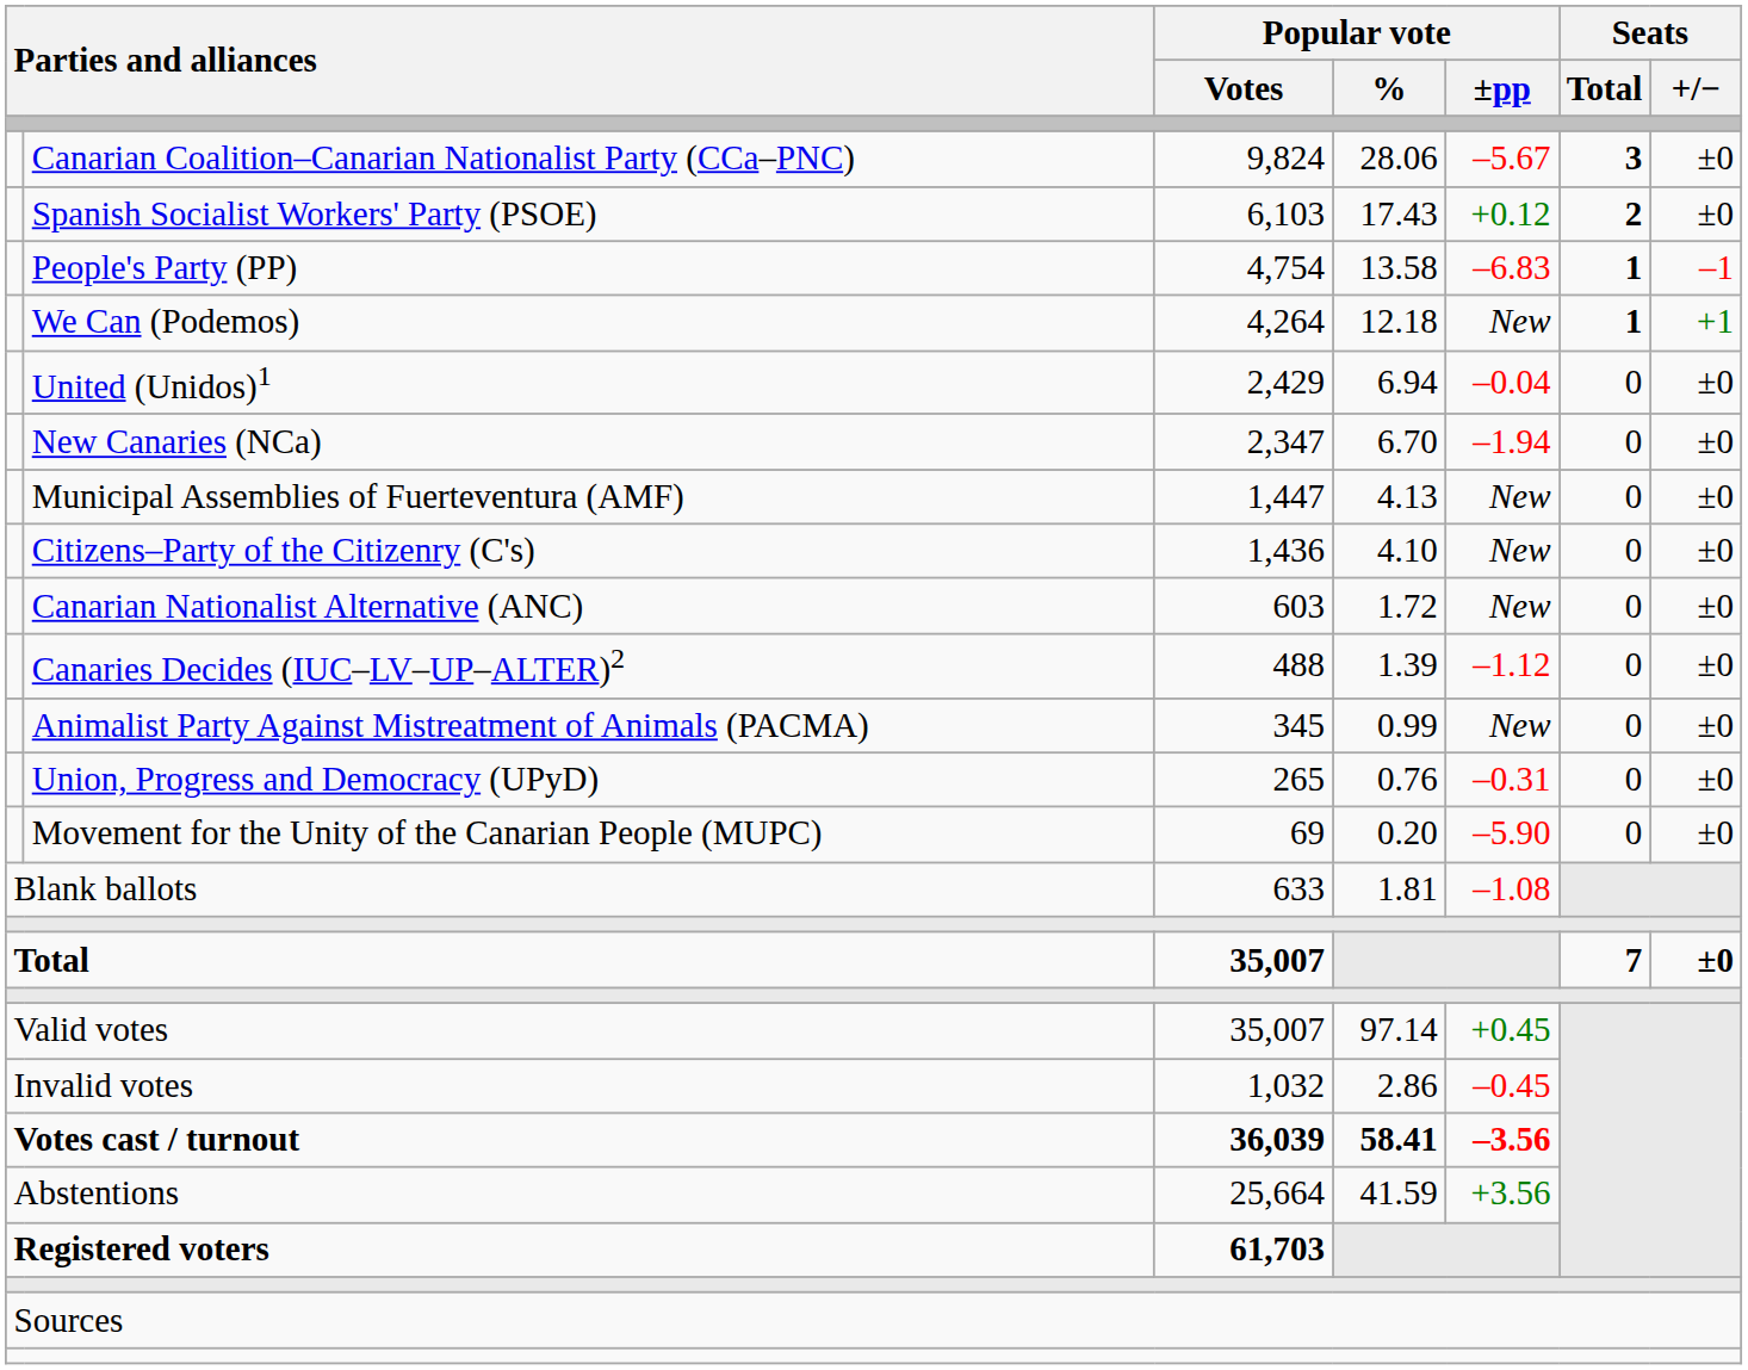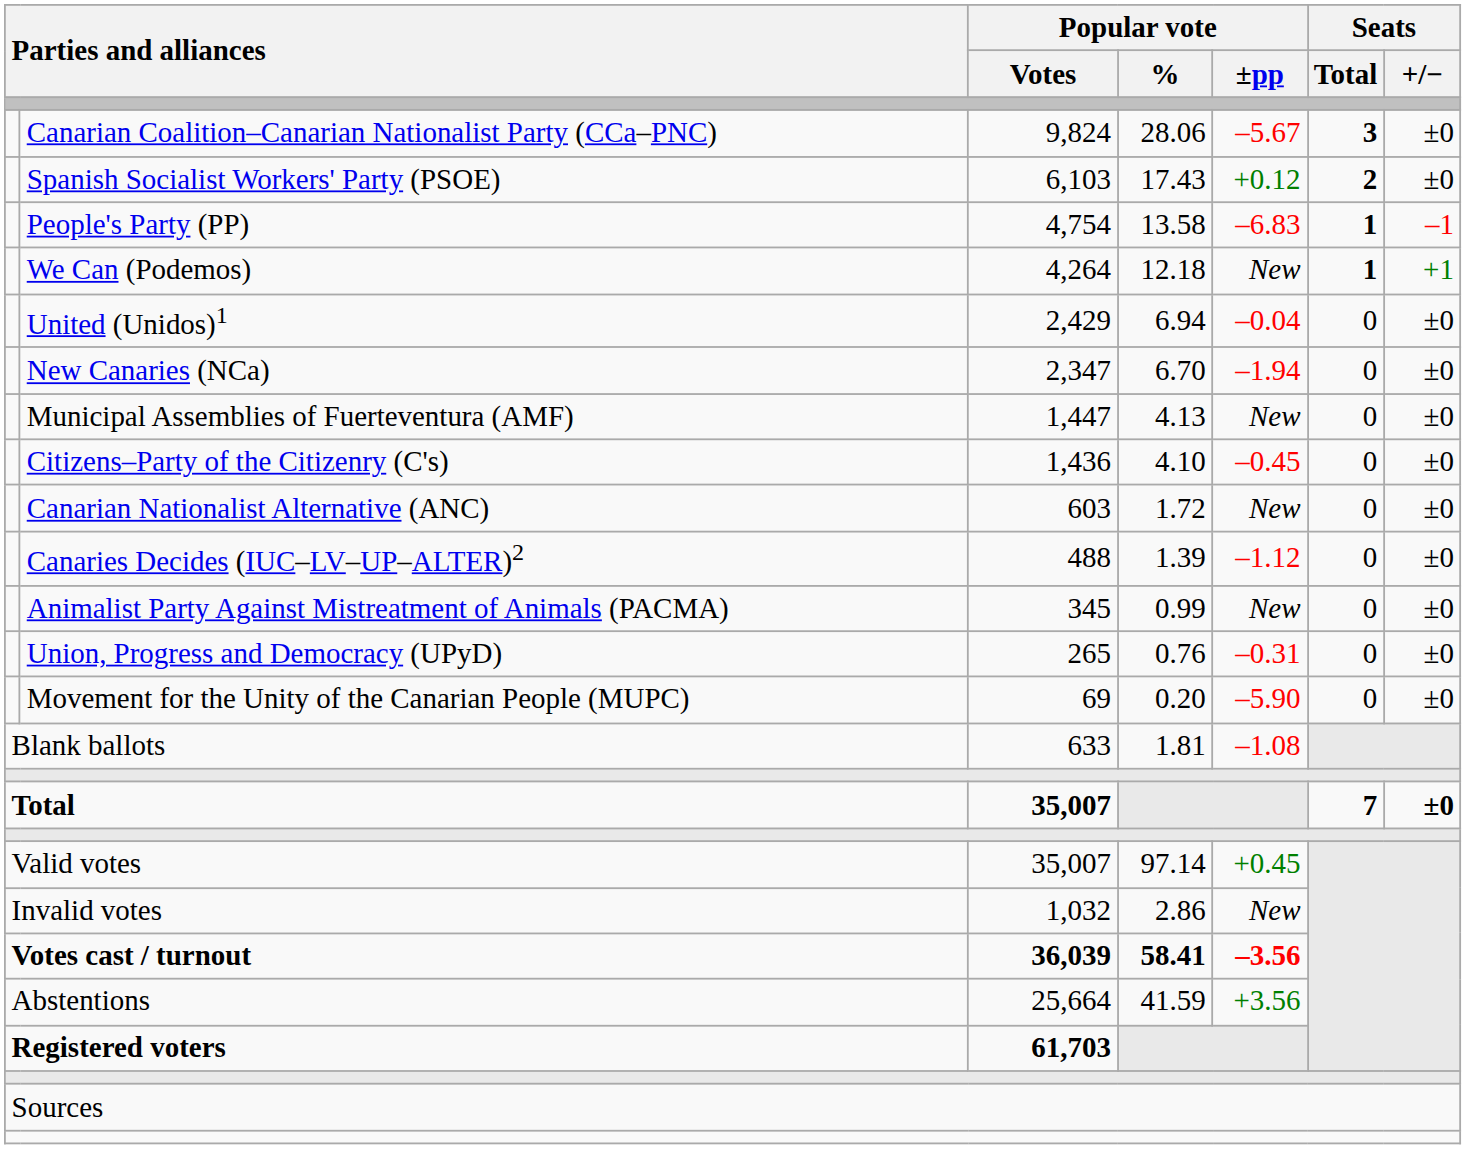Citizens–Party of the Citizenry (C's) | Popular vote / ±pp: New -> –0.45
Invalid votes | Popular vote / ±pp: –0.45 -> New
